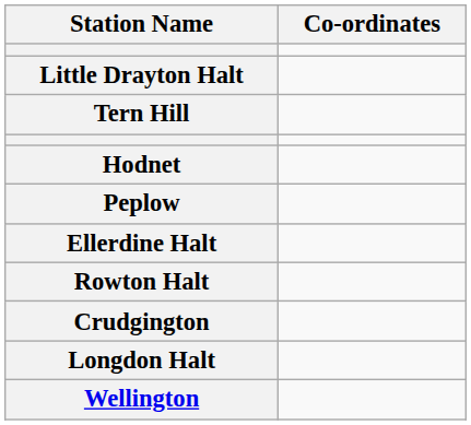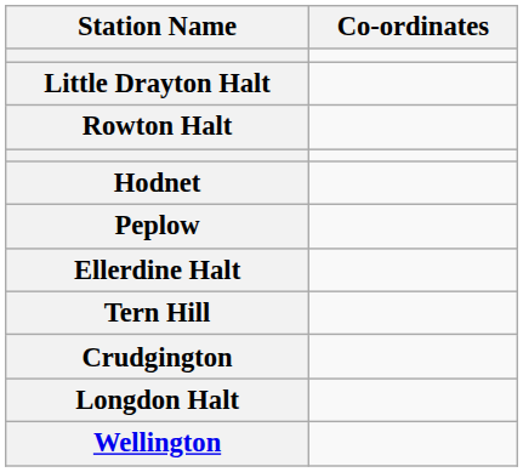row 4 | Station Name: Tern Hill -> Rowton Halt
row 9 | Station Name: Rowton Halt -> Tern Hill
